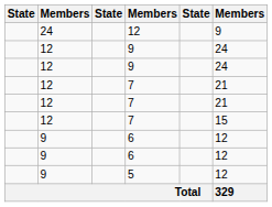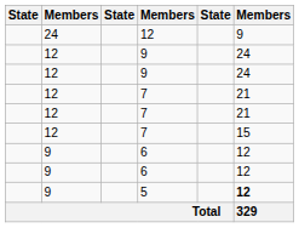5 | column 6: normal -> bold
